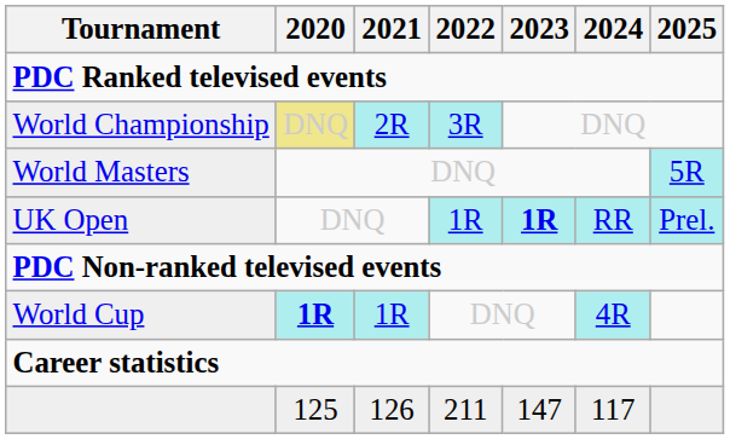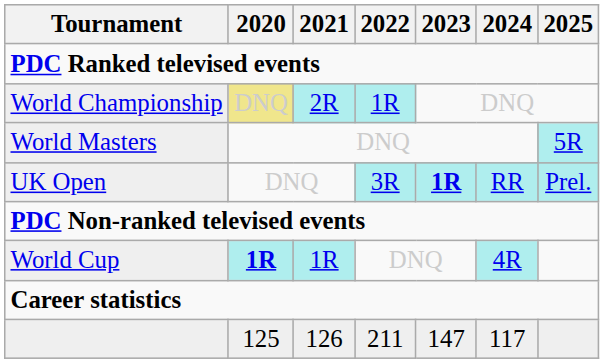World Championship | 2022: 3R -> 1R
UK Open | 2022: 1R -> 3R
